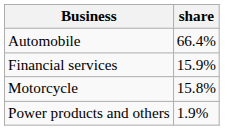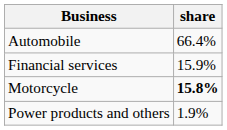Motorcycle | share: normal -> bold
